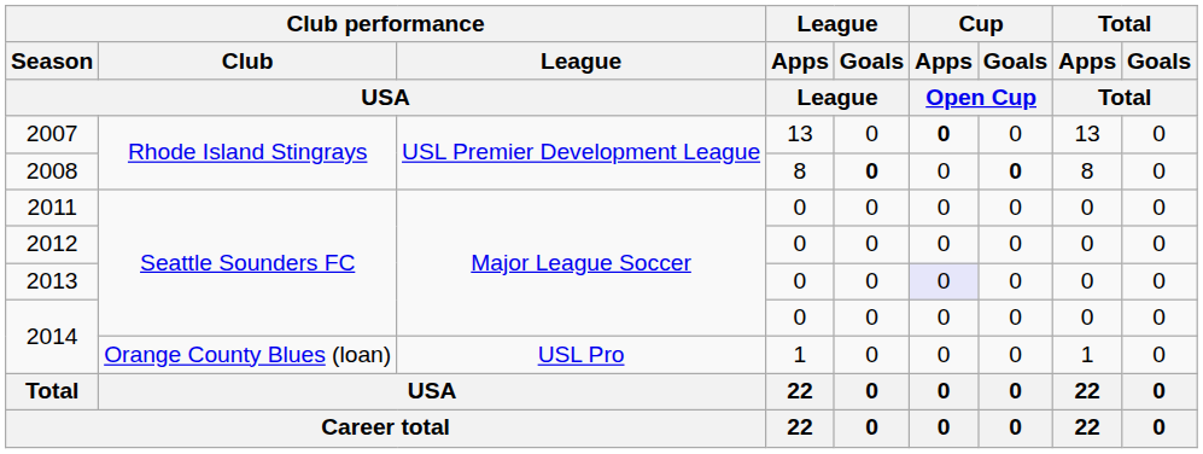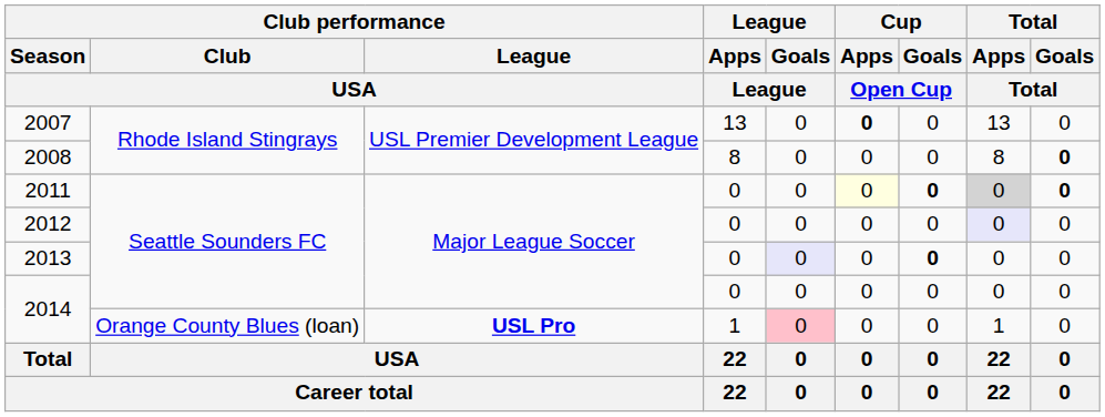2008 | League / Goals / League: bold -> normal
2008 | Cup / Goals / Open Cup: bold -> normal
2008 | Total / Goals / Total: normal -> bold
2011 | Cup / Apps / Open Cup: no background -> lightyellow background
2011 | Cup / Goals / Open Cup: normal -> bold
2011 | Total / Apps / Total: no background -> lightgrey background
2011 | Total / Goals / Total: normal -> bold
2012 | Total / Apps / Total: no background -> lavender background
2013 | League / Goals / League: no background -> lavender background
2013 | Cup / Apps / Open Cup: lavender background -> no background
2013 | Cup / Goals / Open Cup: normal -> bold
2014 / 1 | Club performance / League / USA: normal -> bold
2014 / 1 | League / Goals / League: no background -> pink background
